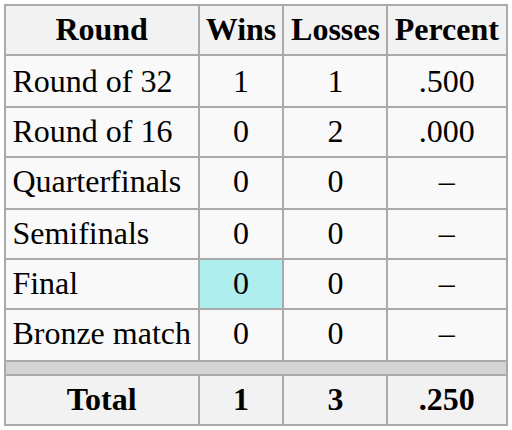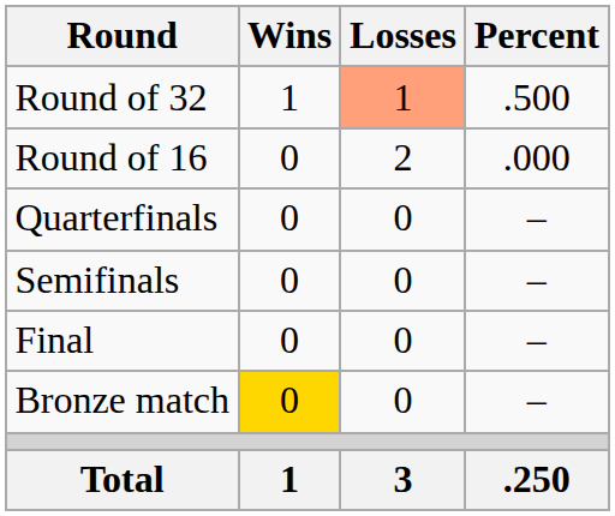Round of 32 | Losses: no background -> lightsalmon background
Final | Wins: paleturquoise background -> no background
Bronze match | Wins: no background -> gold background
